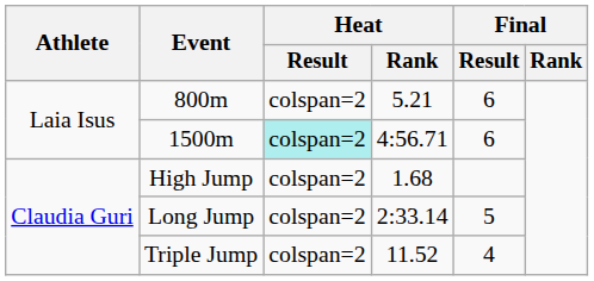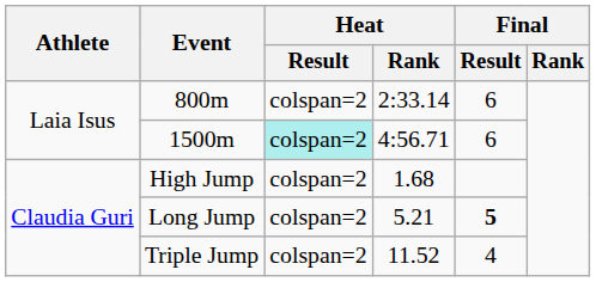800m | Heat / Rank: 5.21 -> 2:33.14
Long Jump | Heat / Rank: 2:33.14 -> 5.21
Long Jump | Final / Result: normal -> bold
